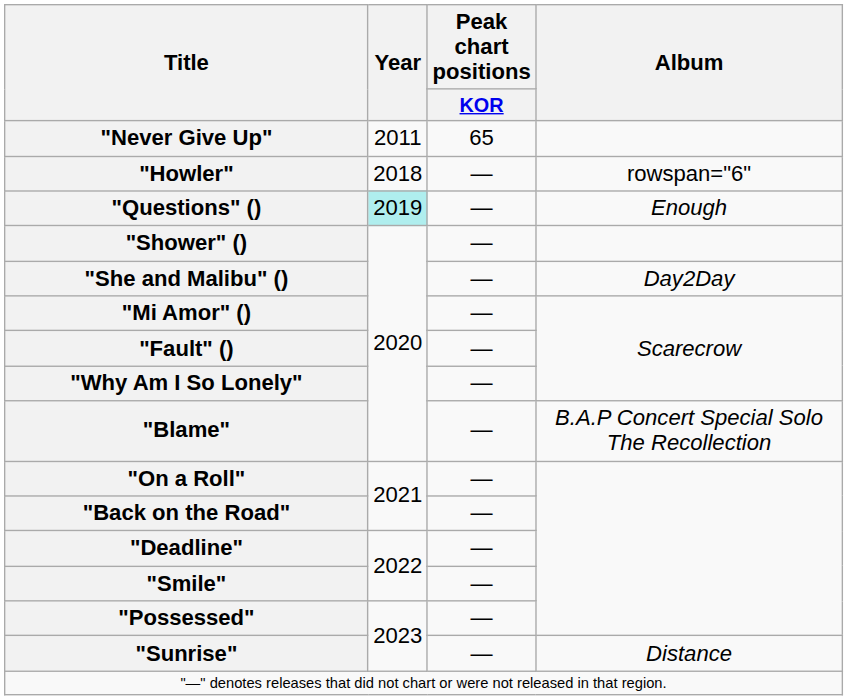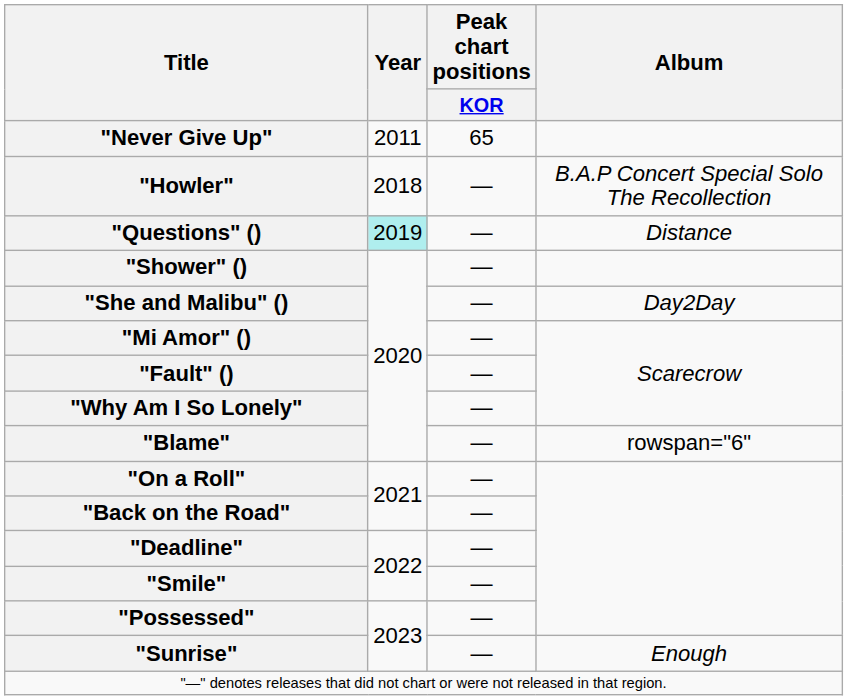"Howler" | Album: rowspan="6" -> B.A.P Concert Special Solo The Recollection
"Questions" () | Album: Enough -> Distance
"Blame" | Album: B.A.P Concert Special Solo The Recollection -> rowspan="6"
"Sunrise" | Album: Distance -> Enough
